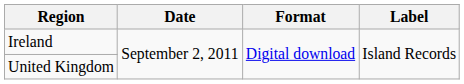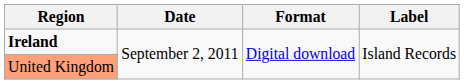Ireland | Region: normal -> bold
United Kingdom | Region: no background -> lightsalmon background
